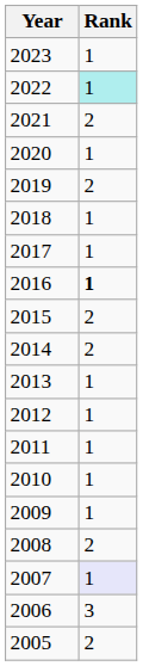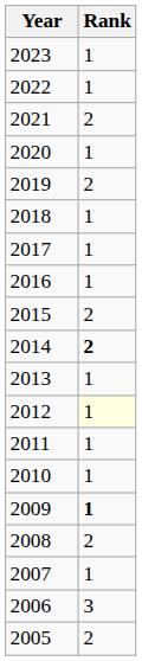2022 | Rank: paleturquoise background -> no background
2016 | Rank: bold -> normal
2014 | Rank: normal -> bold
2012 | Rank: no background -> lightyellow background
2009 | Rank: normal -> bold
2007 | Rank: lavender background -> no background
